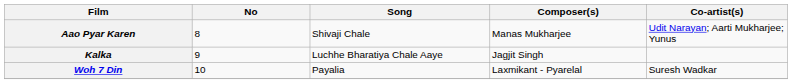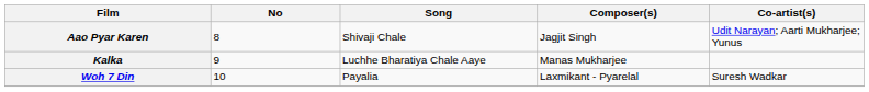Aao Pyar Karen | Composer(s): Manas Mukharjee -> Jagjit Singh
Kalka | Composer(s): Jagjit Singh -> Manas Mukharjee
